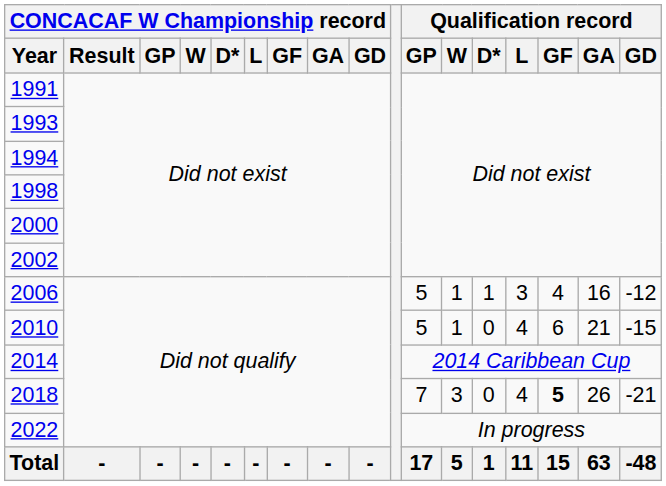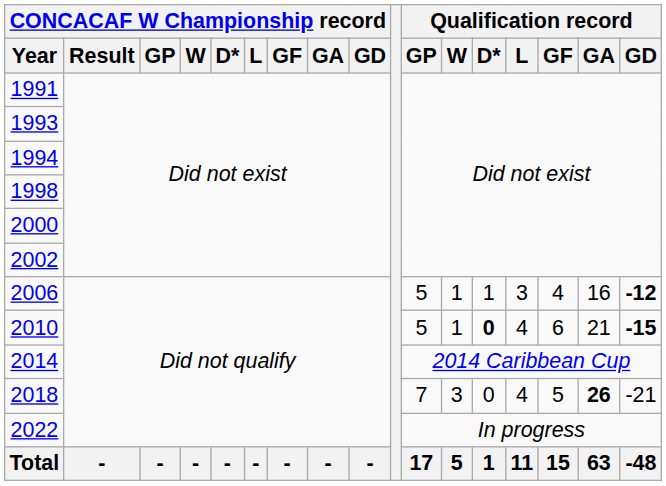2006 | Qualification record / GD: normal -> bold
2010 | Qualification record / D*: normal -> bold
2010 | Qualification record / GD: normal -> bold
2018 | Qualification record / GF: bold -> normal
2018 | Qualification record / GA: normal -> bold
